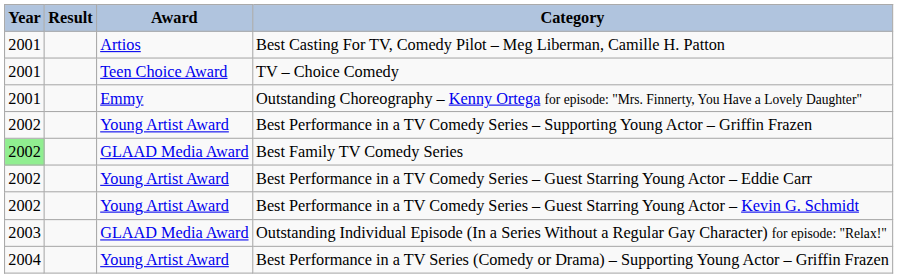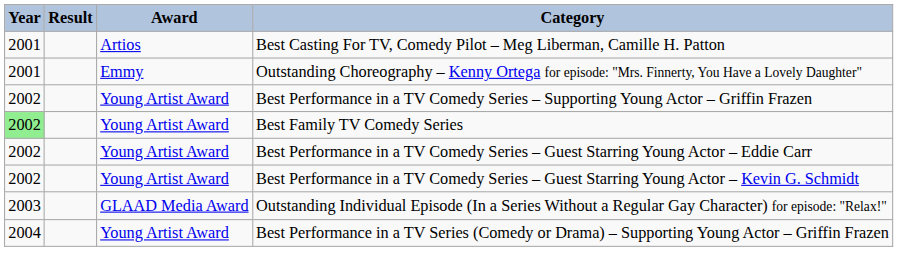- row: 2001 | Teen Choice Award | TV – Choice Comedy
Best Family TV Comedy Series | Award: GLAAD Media Award -> Young Artist Award
